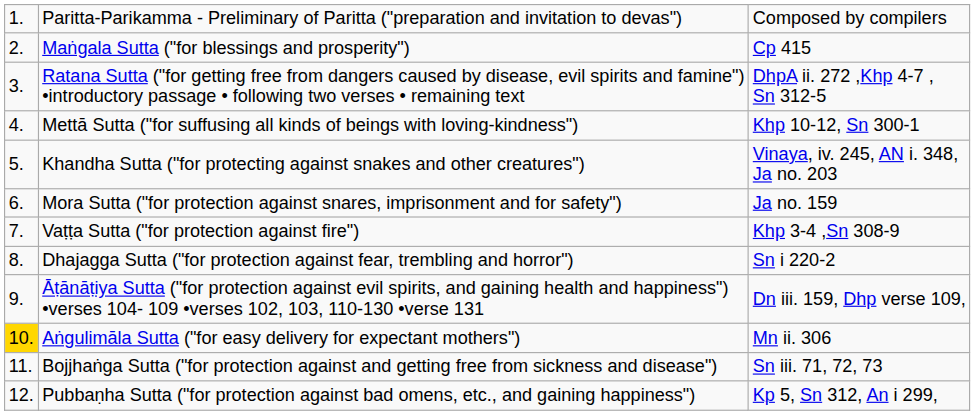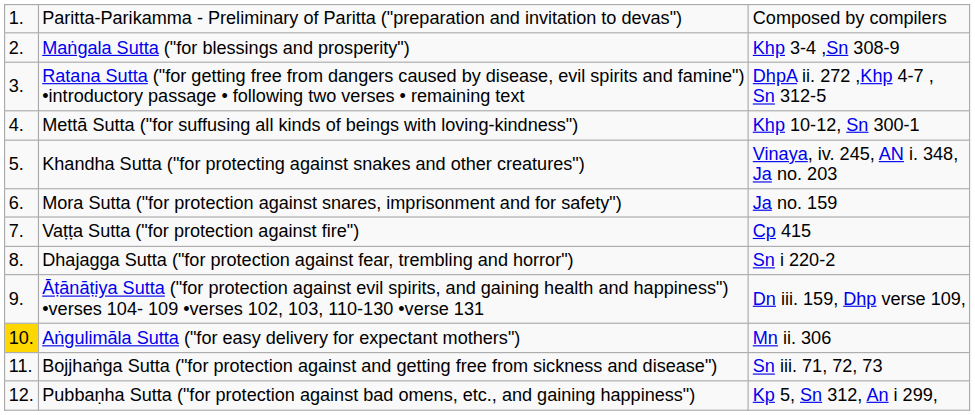Maṅgala Sutta ("for blessings and prosperity") | column 3: Cp 415 -> Khp 3-4 ,Sn 308-9
Vaṭṭa Sutta ("for protection against fire") | column 3: Khp 3-4 ,Sn 308-9 -> Cp 415
